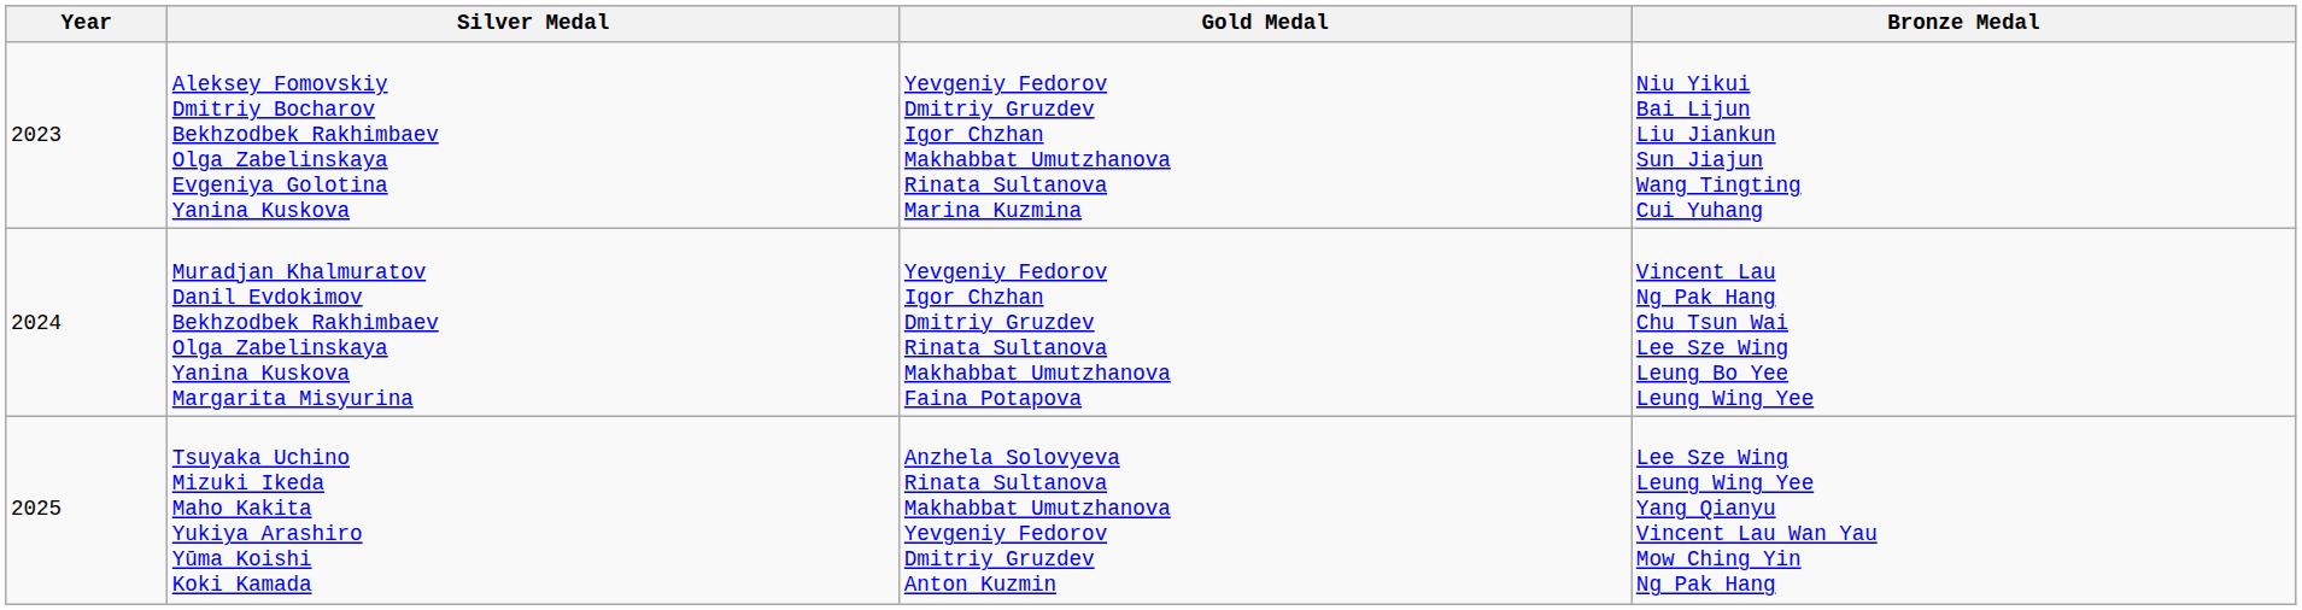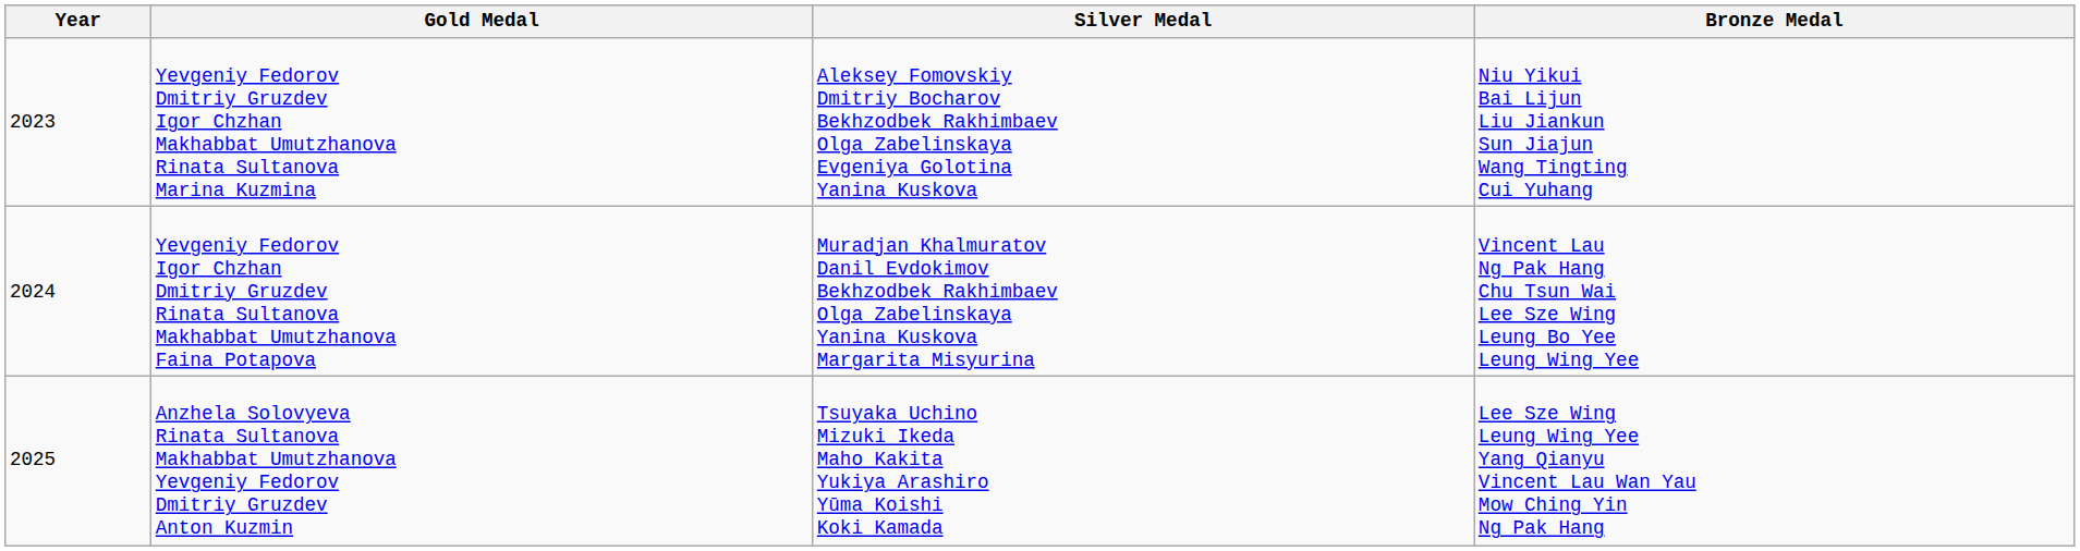columns swapped: Gold Medal <-> Silver Medal
